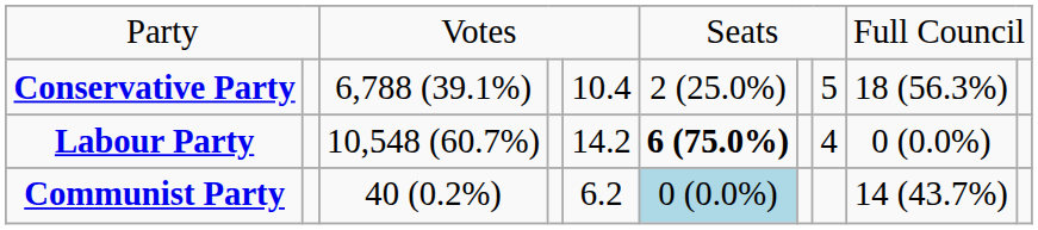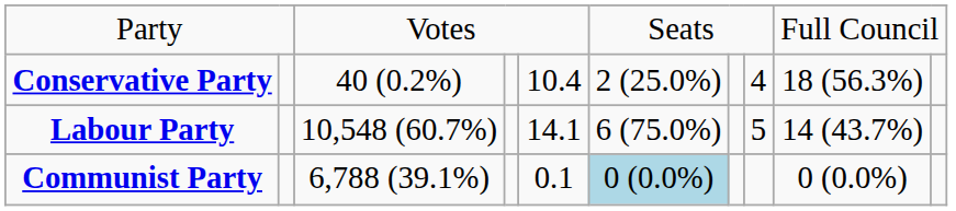Conservative Party | column 3: 6,788 (39.1%) -> 40 (0.2%)
Conservative Party | column 8: 5 -> 4
Labour Party | column 5: 14.2 -> 14.1
Labour Party | column 6: bold -> normal
Labour Party | column 8: 4 -> 5
Labour Party | column 9: 0 (0.0%) -> 14 (43.7%)
Communist Party | column 3: 40 (0.2%) -> 6,788 (39.1%)
Communist Party | column 5: 6.2 -> 0.1
Communist Party | column 9: 14 (43.7%) -> 0 (0.0%)
